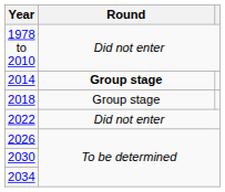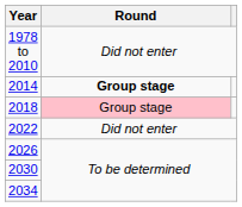2018 | Round: no background -> pink background
